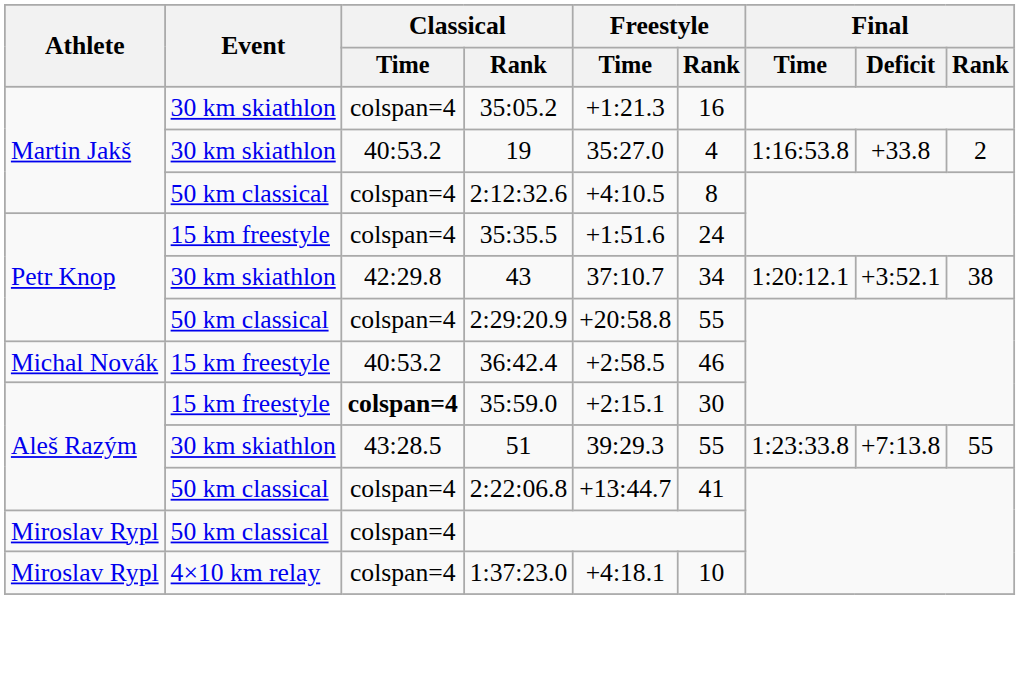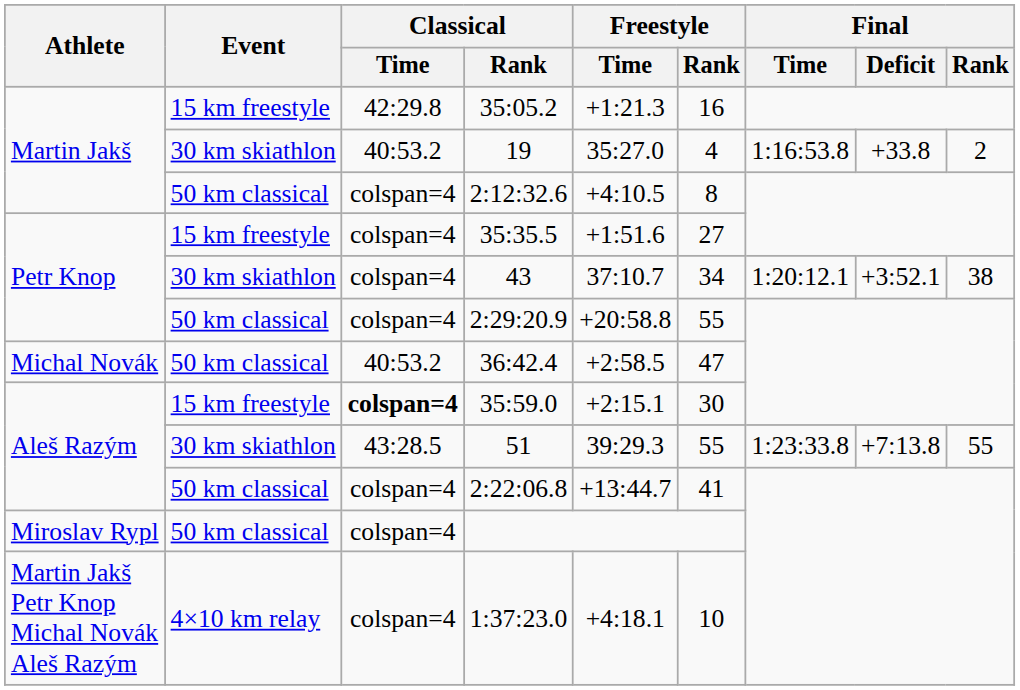35:05.2 | Event: 30 km skiathlon -> 15 km freestyle
35:05.2 | Classical / Time: colspan=4 -> 42:29.8
35:35.5 | Freestyle / Rank: 24 -> 27
43 | Classical / Time: 42:29.8 -> colspan=4
36:42.4 | Event: 15 km freestyle -> 50 km classical
36:42.4 | Freestyle / Rank: 46 -> 47
1:37:23.0 | Athlete: Miroslav Rypl -> Martin Jakš Petr Knop Michal Novák Aleš Razým
